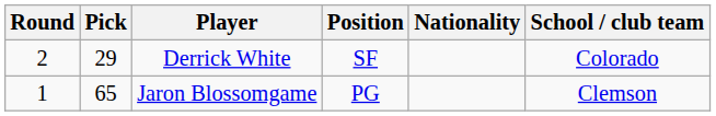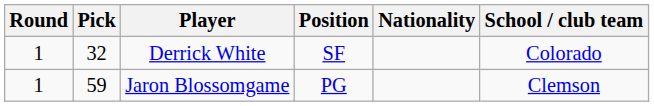Derrick White | Round: 2 -> 1
Derrick White | Pick: 29 -> 32
Jaron Blossomgame | Pick: 65 -> 59
